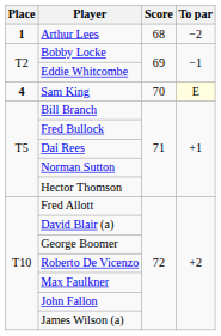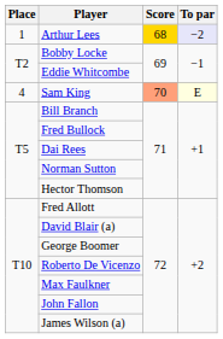Arthur Lees | Place: bold -> normal
Arthur Lees | Score: no background -> gold background
Arthur Lees | To par: no background -> lavender background
Sam King | Place: bold -> normal
Sam King | Score: no background -> lightsalmon background
